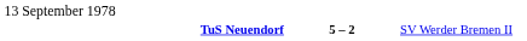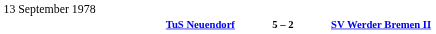TuS Neuendorf | column 3: normal -> bold
